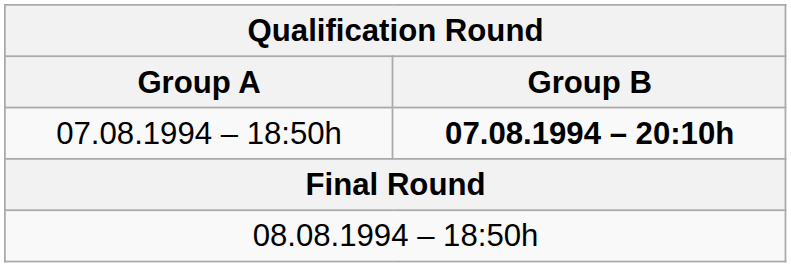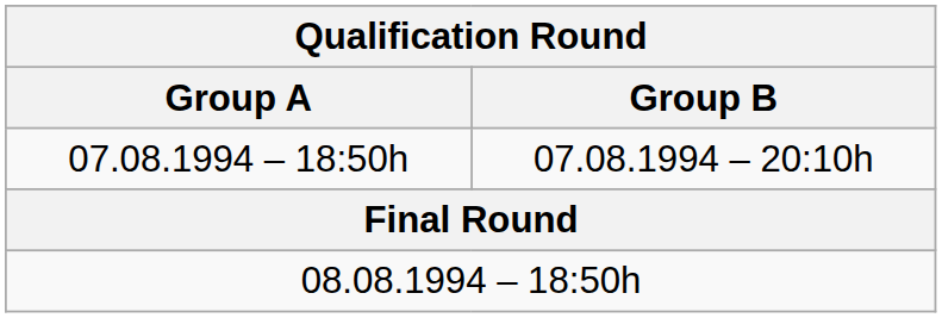07.08.1994 – 18:50h | Group B: bold -> normal
